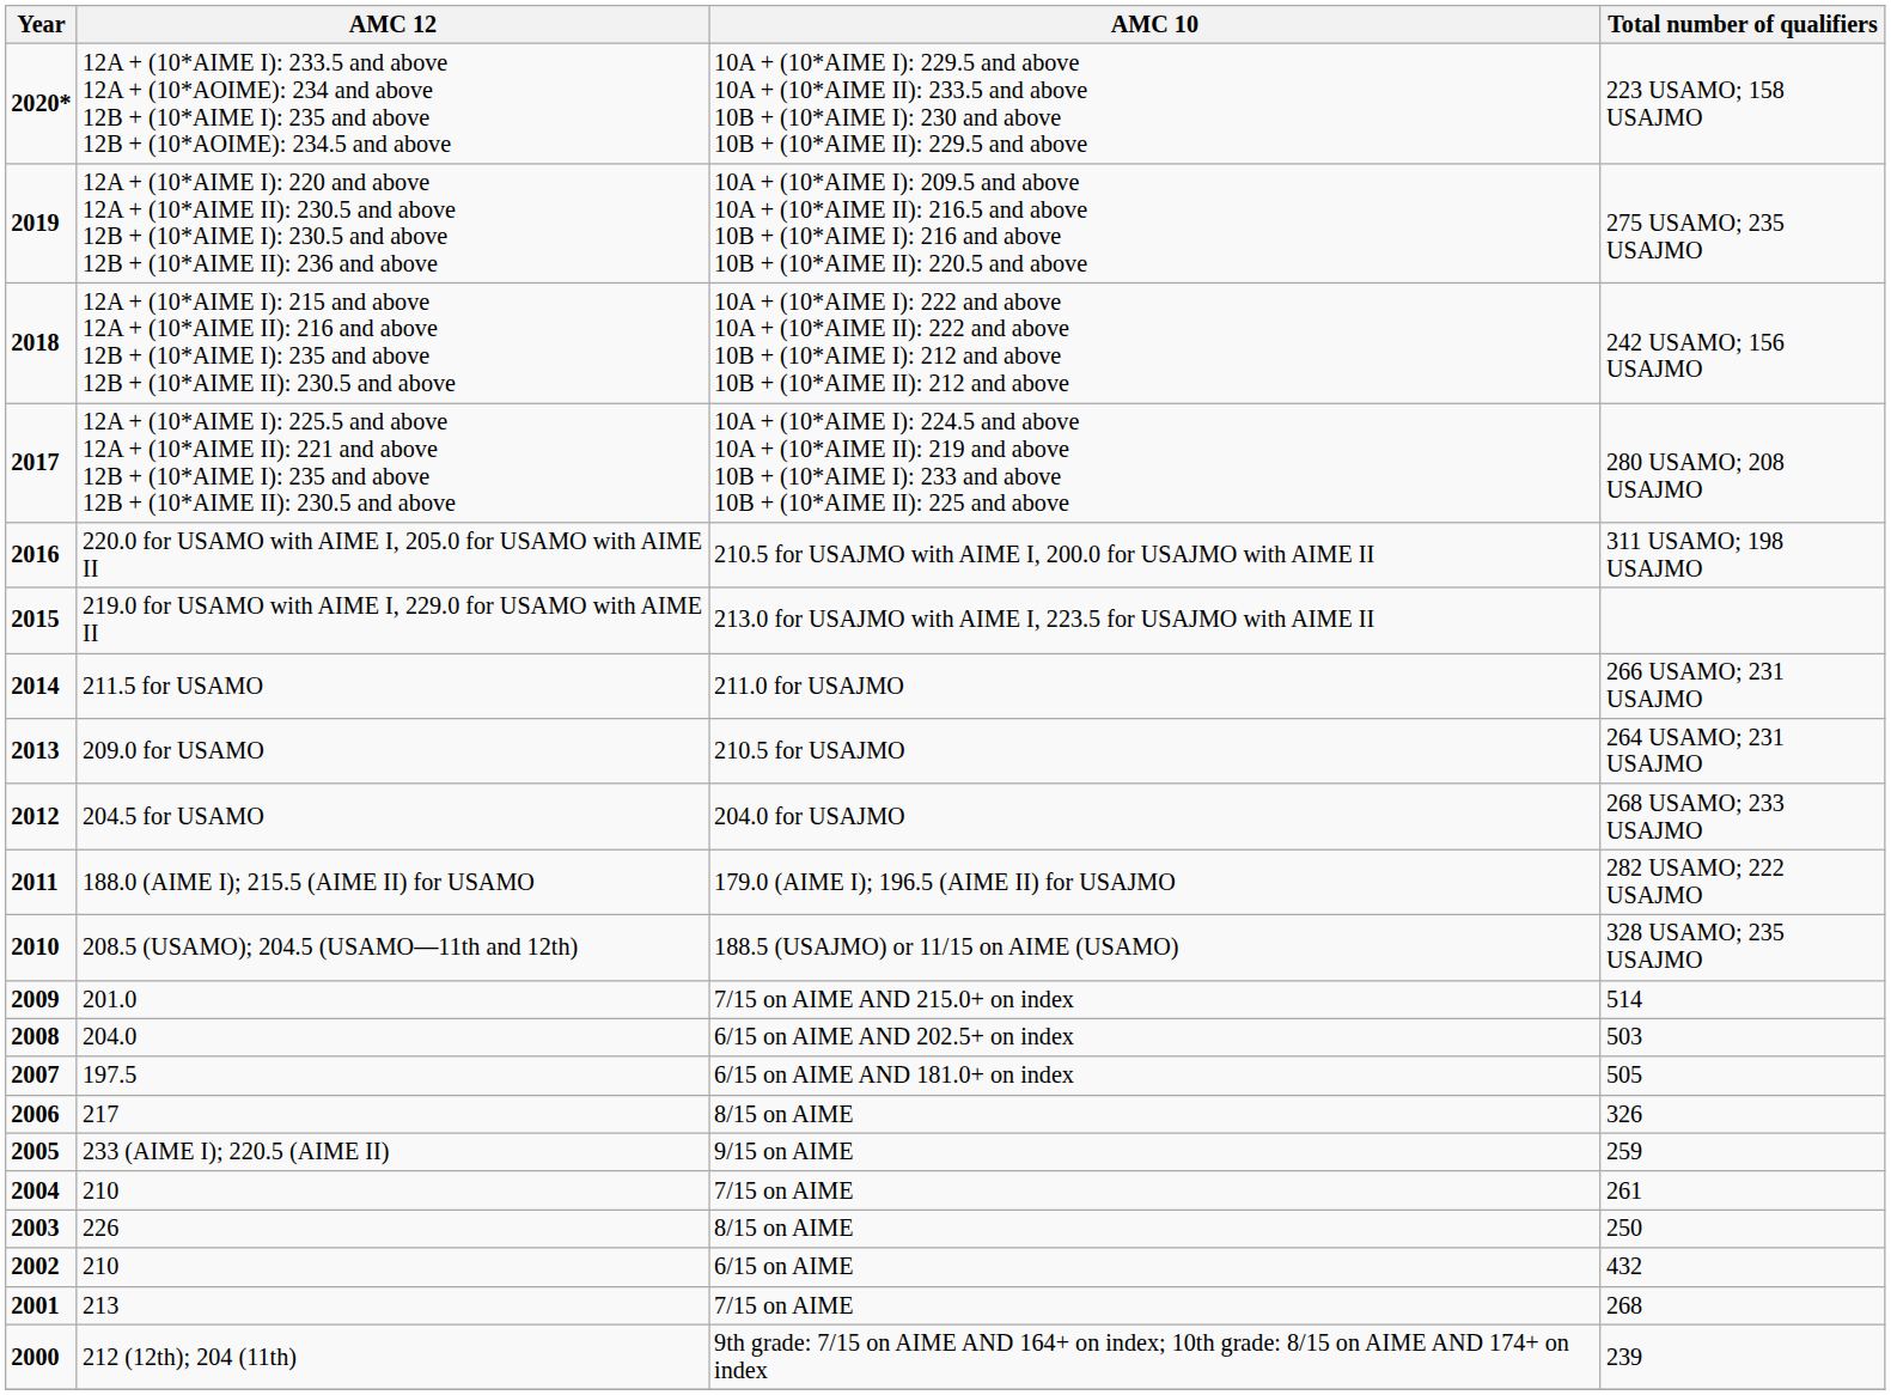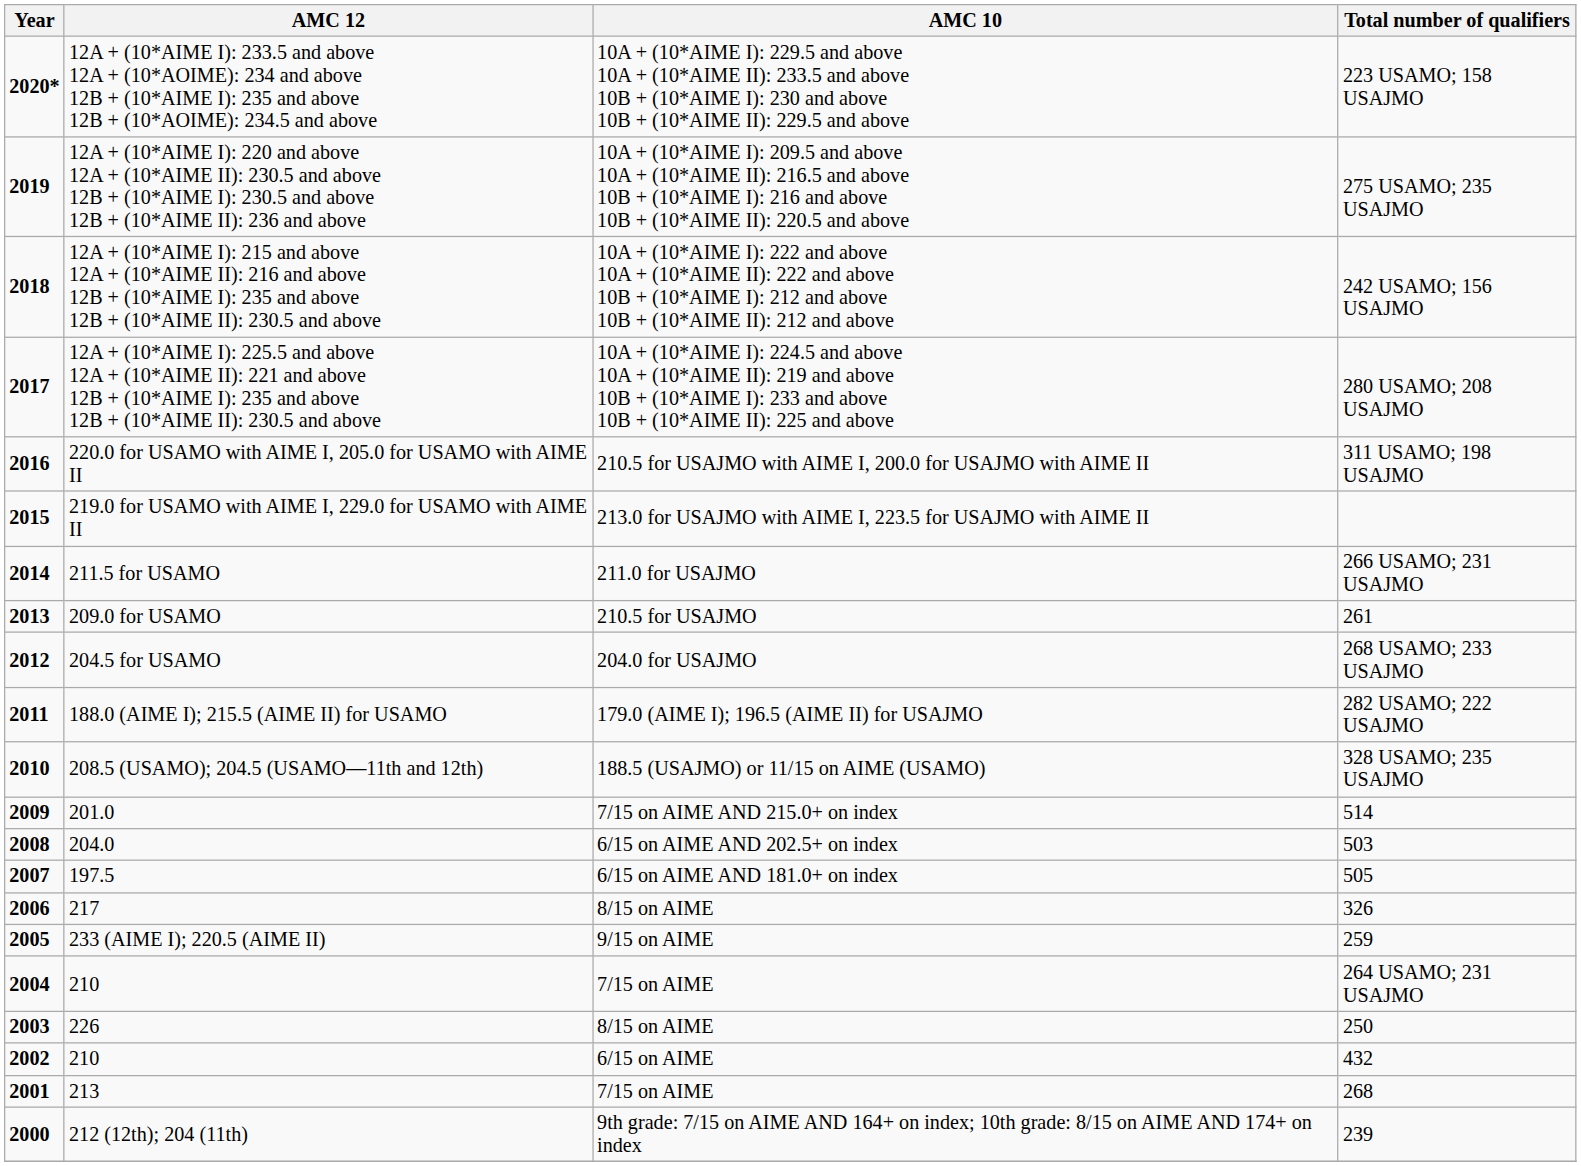209.0 for USAMO | Total number of qualifiers: 264 USAMO; 231 USAJMO -> 261
210 / 7/15 on AIME | Total number of qualifiers: 261 -> 264 USAMO; 231 USAJMO
